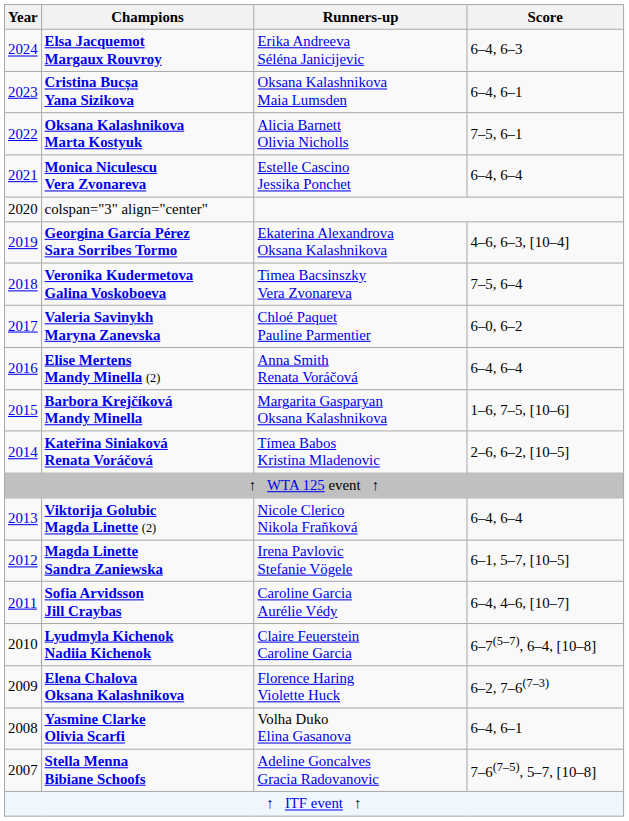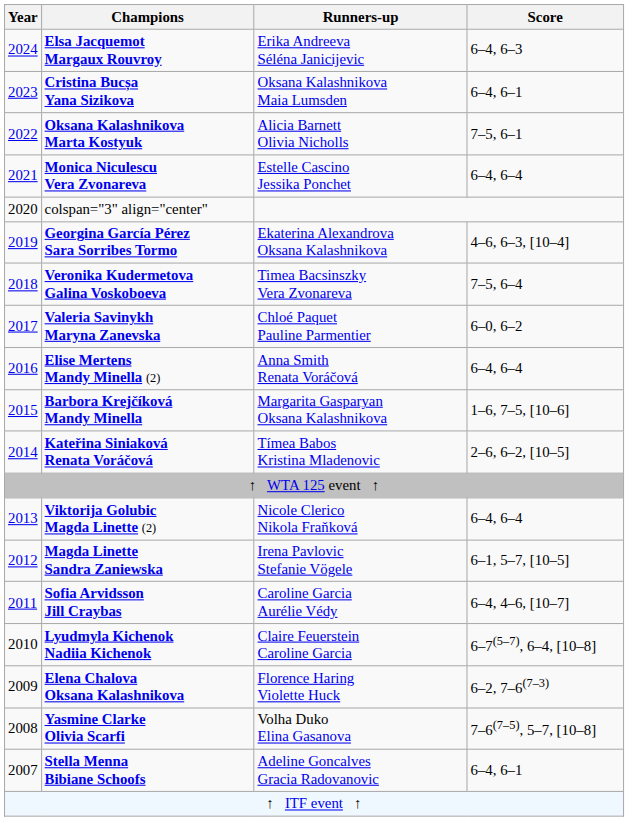Yasmine Clarke Olivia Scarfi | Score: 6–4, 6–1 -> 7–6(7–5), 5–7, [10–8]
Stella Menna Bibiane Schoofs | Score: 7–6(7–5), 5–7, [10–8] -> 6–4, 6–1
